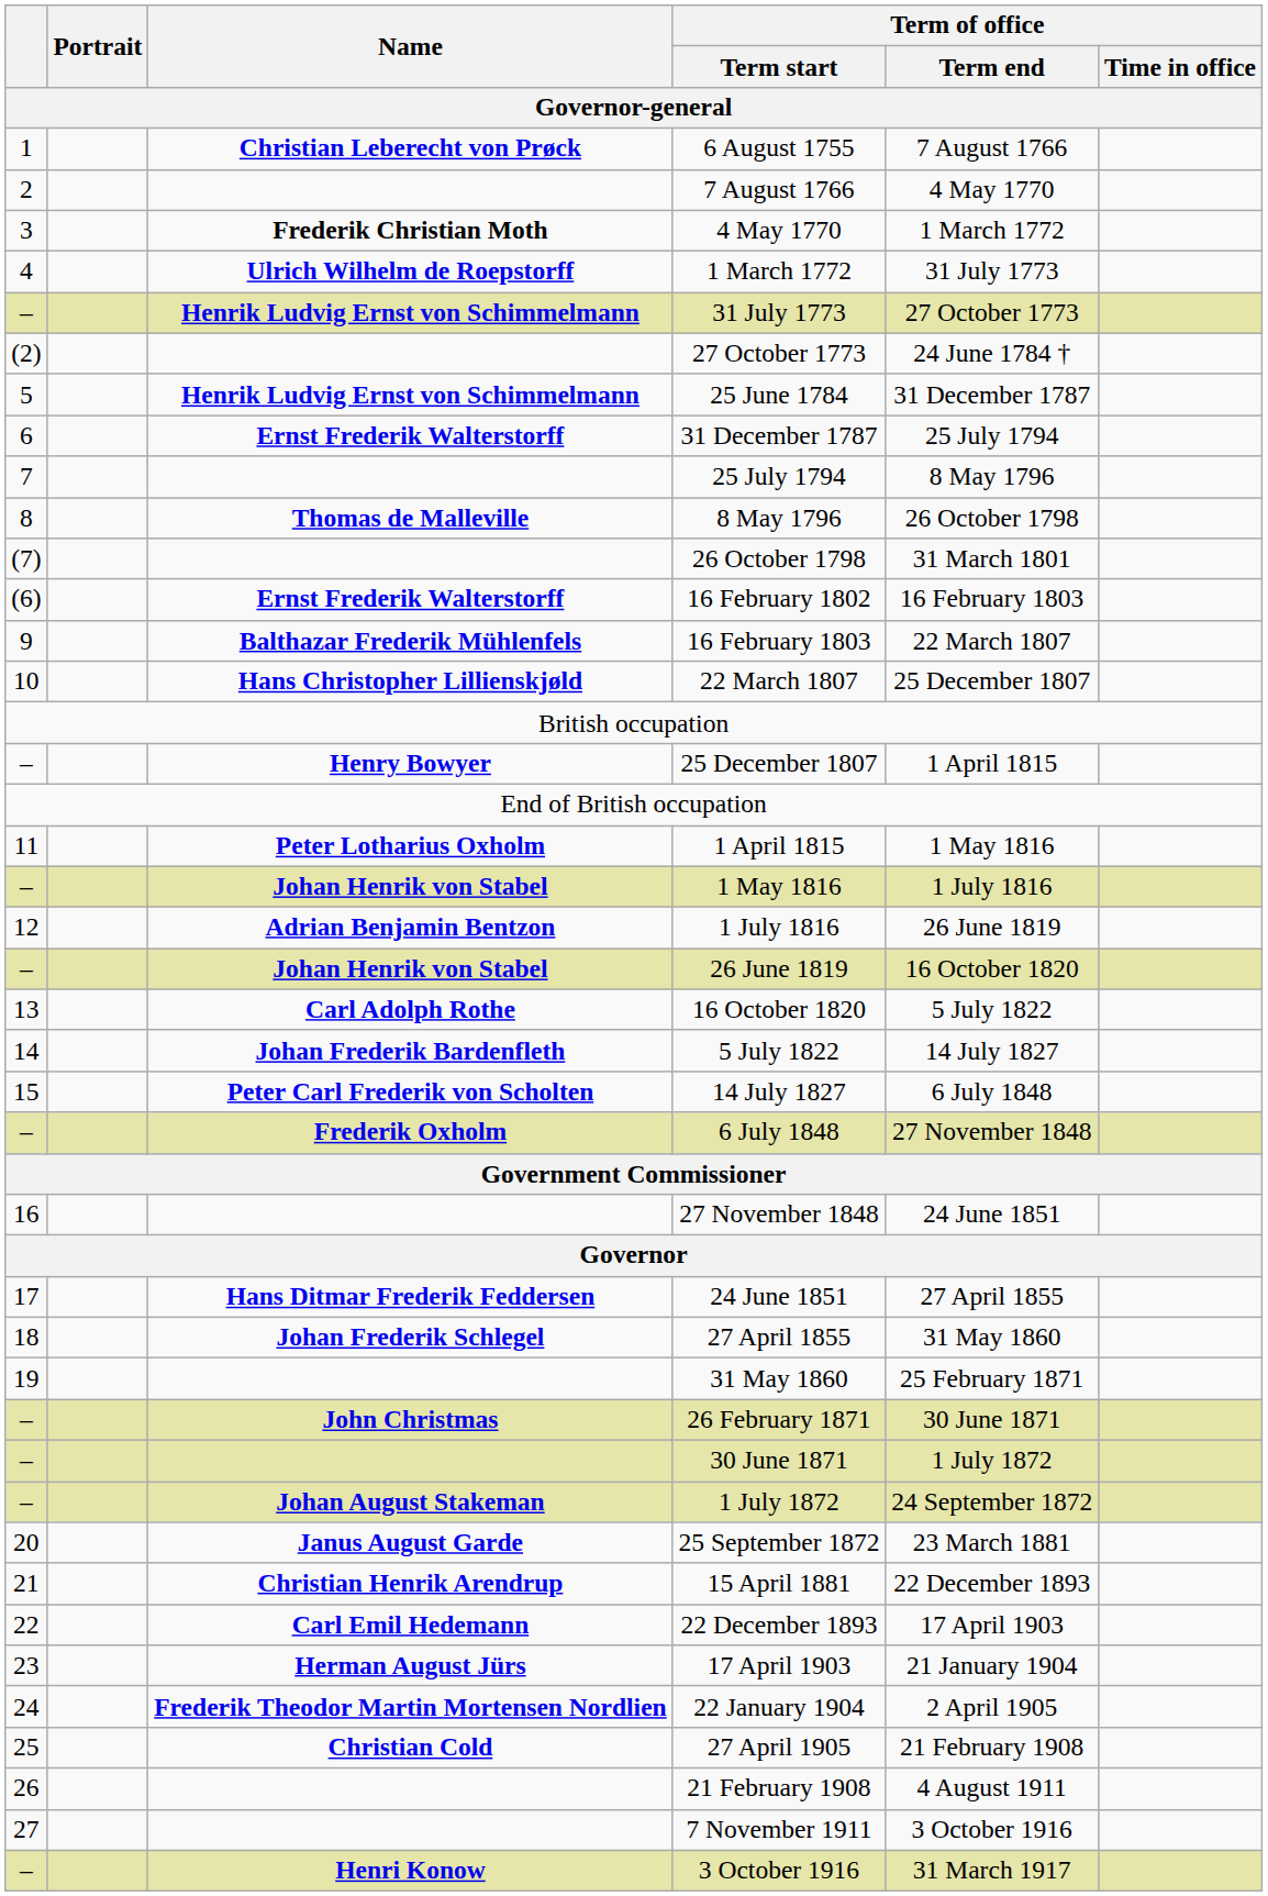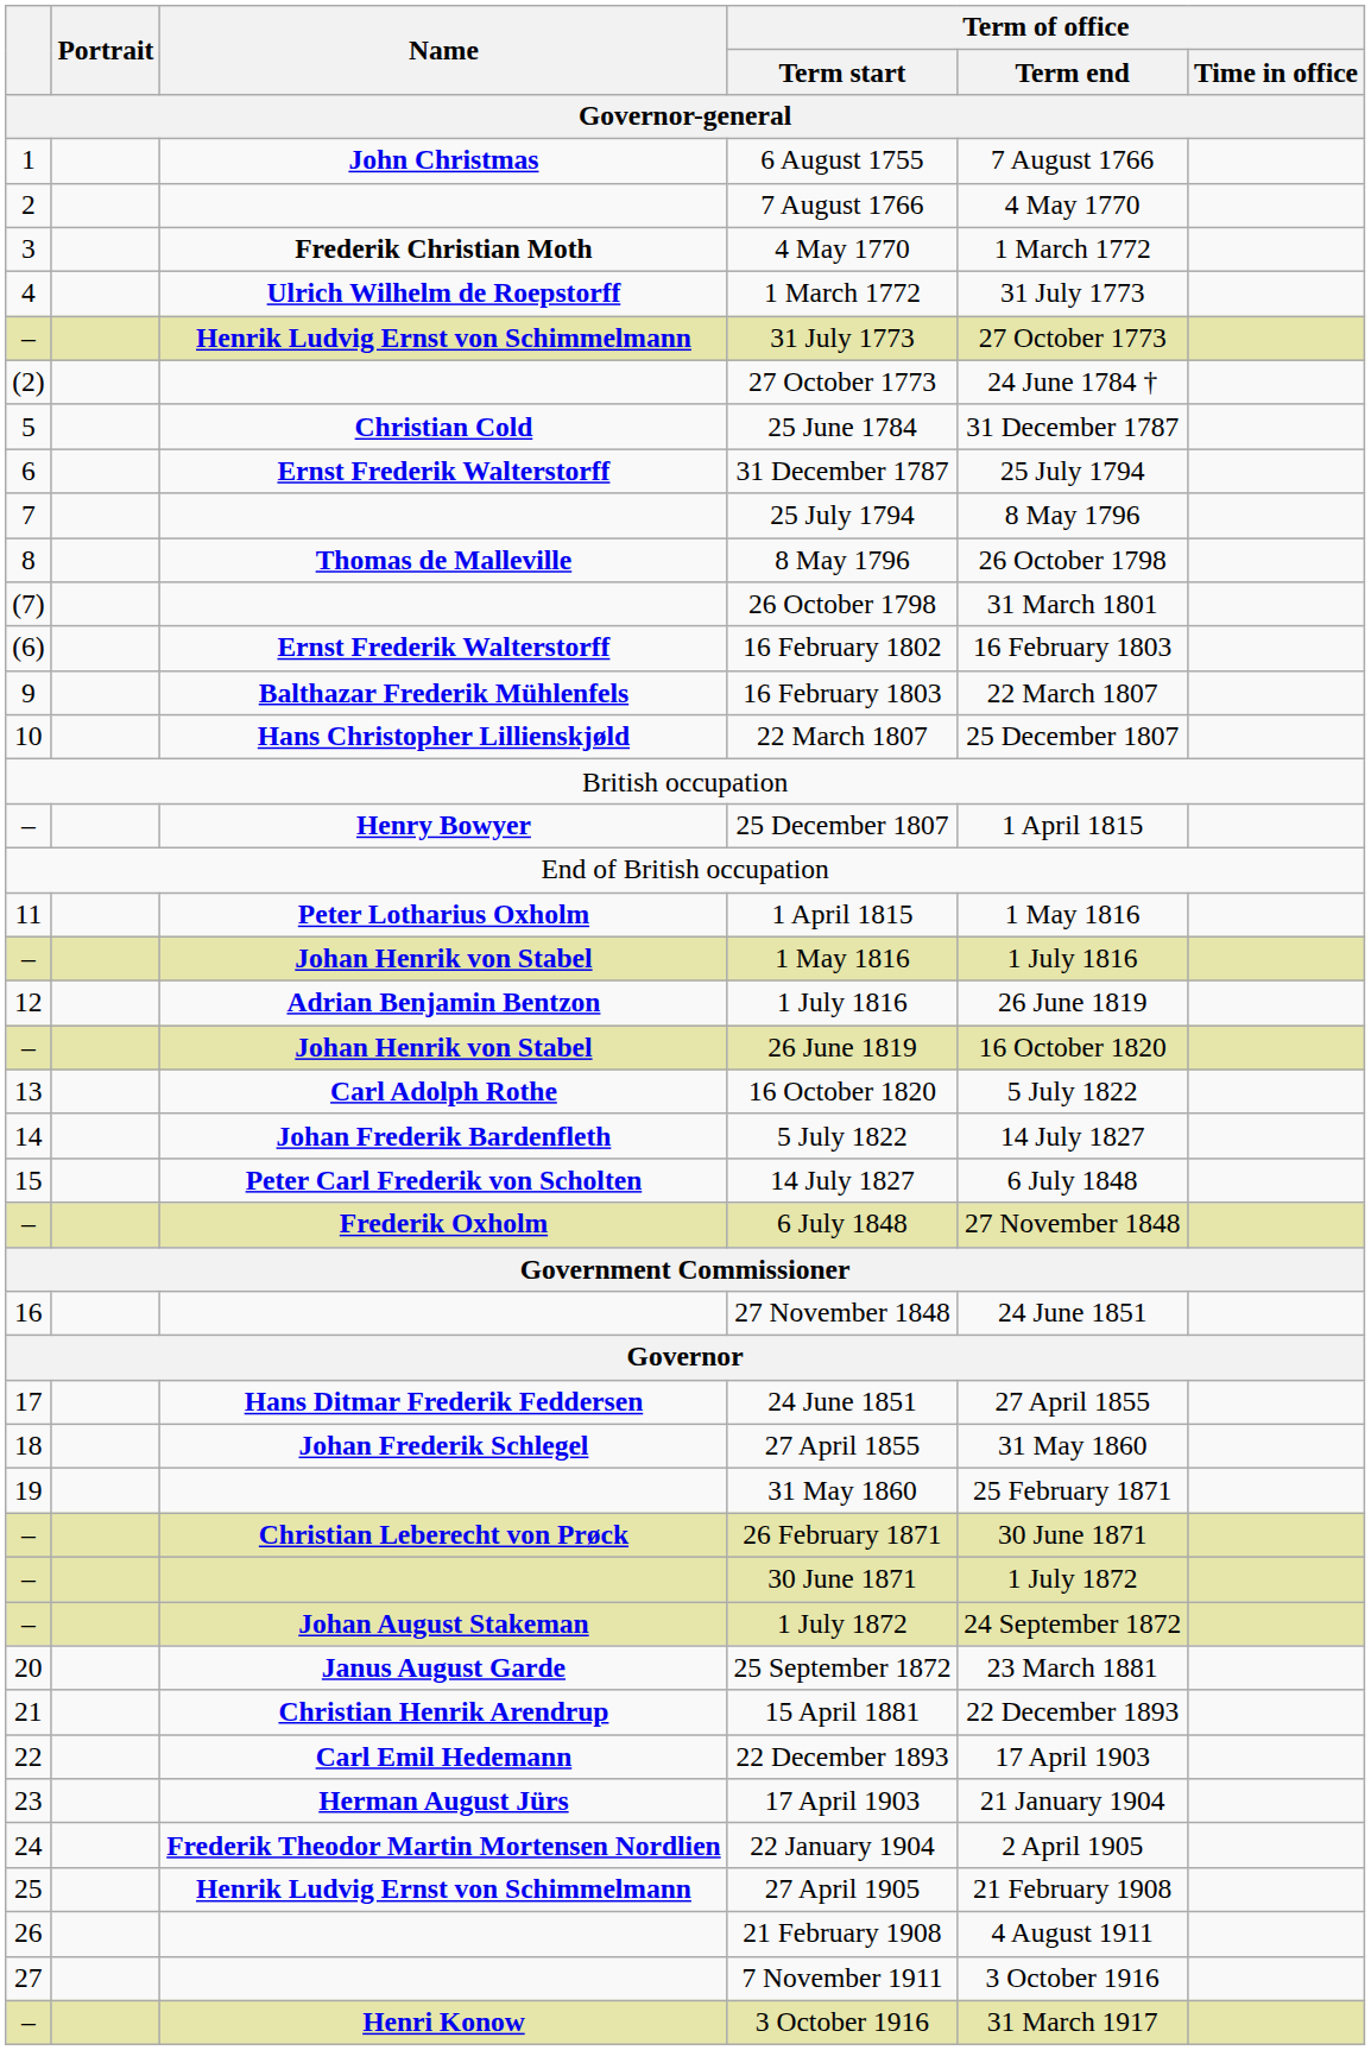6 August 1755 | Name: Christian Leberecht von Prøck -> John Christmas
25 June 1784 | Name: Henrik Ludvig Ernst von Schimmelmann -> Christian Cold
26 February 1871 | Name: John Christmas -> Christian Leberecht von Prøck
27 April 1905 | Name: Christian Cold -> Henrik Ludvig Ernst von Schimmelmann
